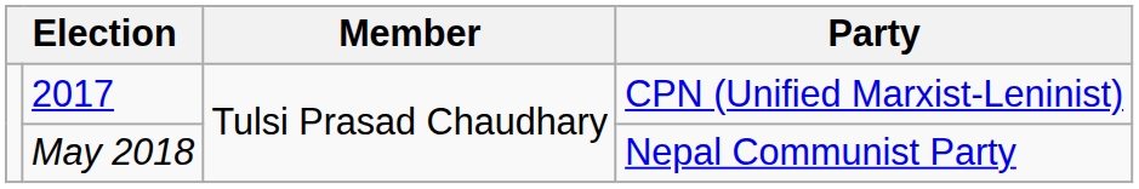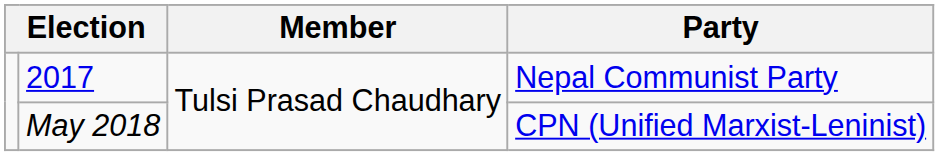2017 | Party: CPN (Unified Marxist-Leninist) -> Nepal Communist Party
May 2018 | Party: Nepal Communist Party -> CPN (Unified Marxist-Leninist)
